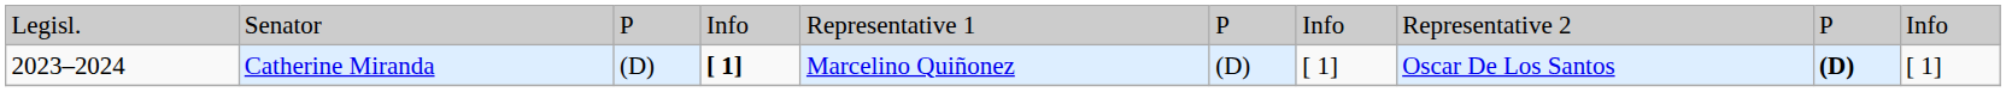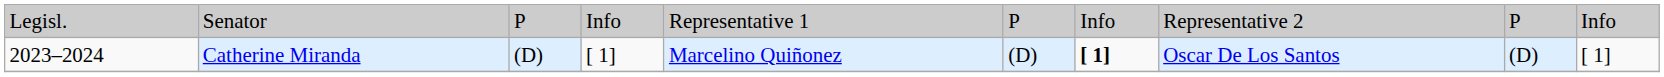Catherine Miranda | column 4: bold -> normal
Catherine Miranda | column 7: normal -> bold
Catherine Miranda | column 9: bold -> normal
